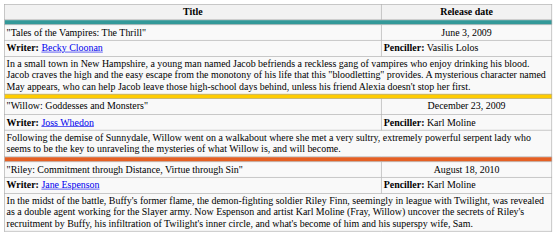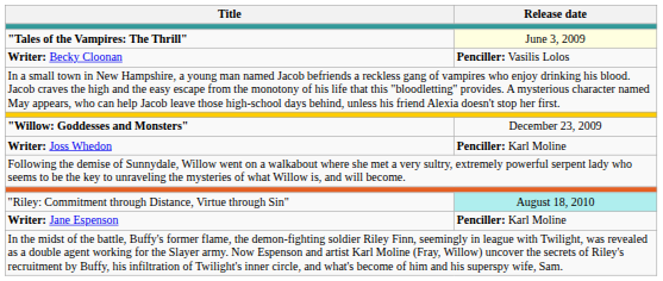"Tales of the Vampires: The Thrill" | Title: normal -> bold
"Tales of the Vampires: The Thrill" | Release date: no background -> lightyellow background
"Willow: Goddesses and Monsters" | Title: normal -> bold
"Riley: Commitment through Distance, Virtue through Sin" | Release date: no background -> paleturquoise background
